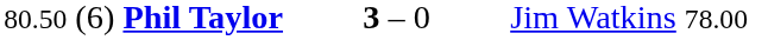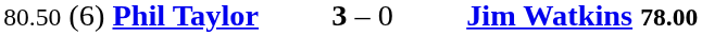80.50 (6) Phil Taylor | column 3: normal -> bold
